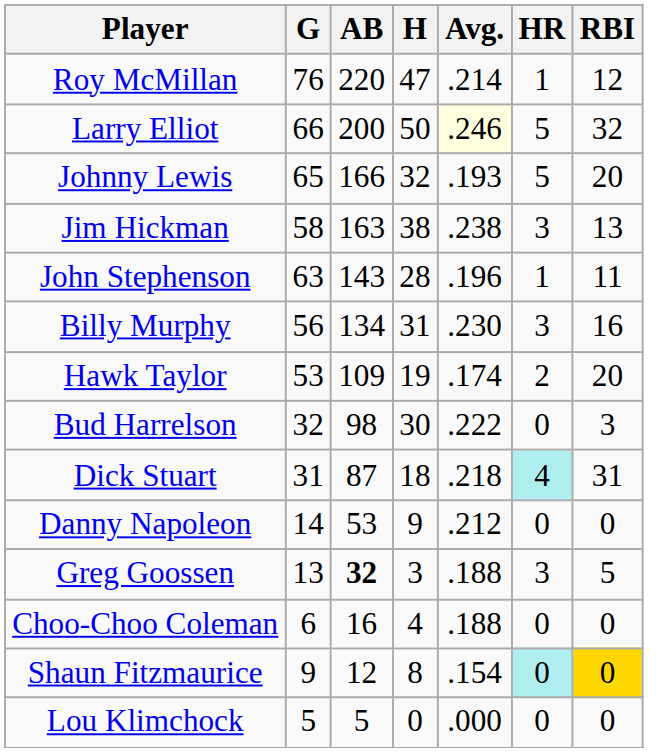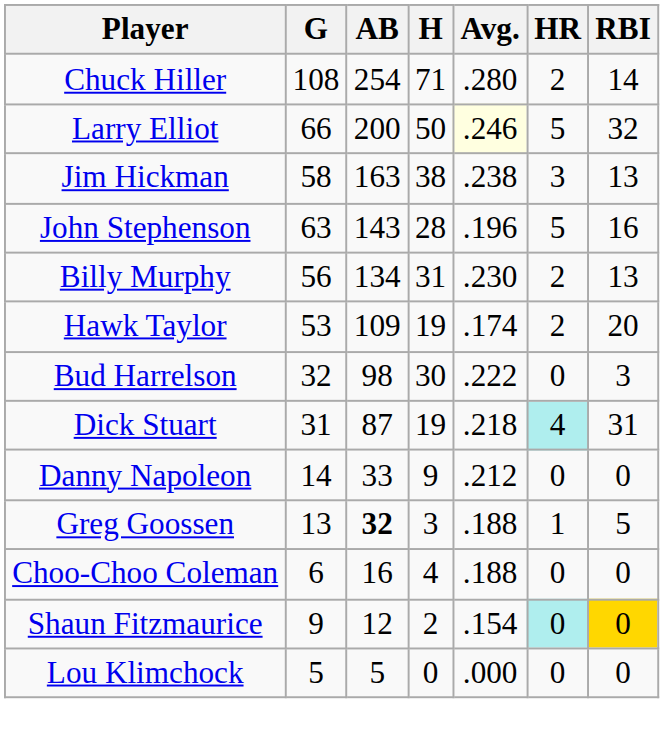+ row: Chuck Hiller | 108 | 254 | 71 | .280 | 2 | 14
- row: Roy McMillan | 76 | 220 | 47 | .214 | 1 | 12
- row: Johnny Lewis | 65 | 166 | 32 | .193 | 5 | 20
John Stephenson | HR: 1 -> 5
John Stephenson | RBI: 11 -> 16
Billy Murphy | HR: 3 -> 2
Billy Murphy | RBI: 16 -> 13
Dick Stuart | H: 18 -> 19
Danny Napoleon | AB: 53 -> 33
Greg Goossen | HR: 3 -> 1
Shaun Fitzmaurice | H: 8 -> 2
